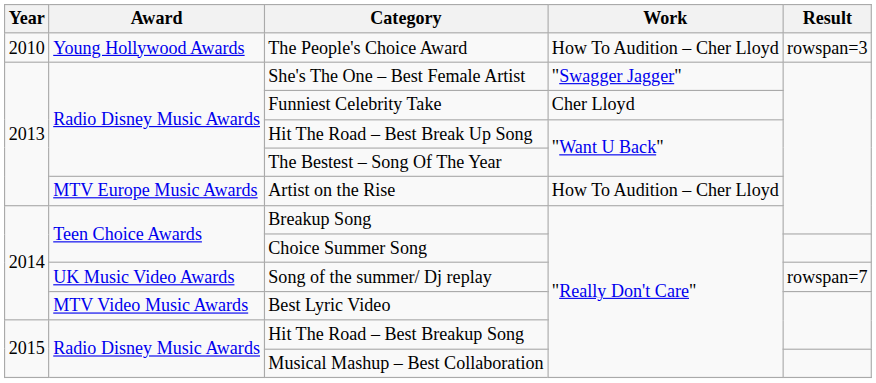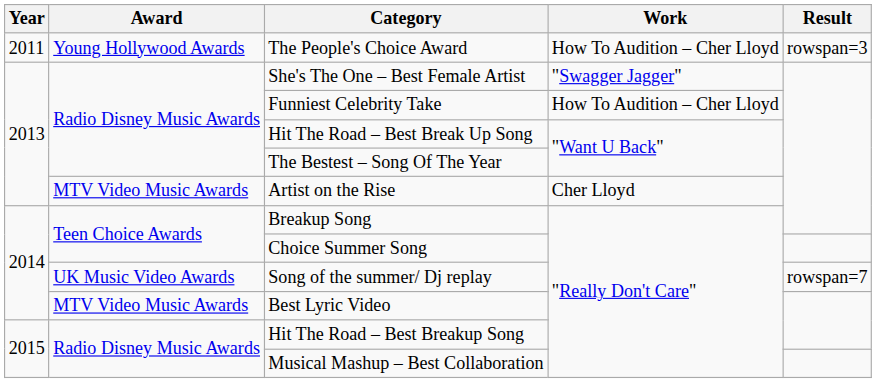The People's Choice Award | Year: 2010 -> 2011
Funniest Celebrity Take | Work: Cher Lloyd -> How To Audition – Cher Lloyd
Artist on the Rise | Award: MTV Europe Music Awards -> MTV Video Music Awards
Artist on the Rise | Work: How To Audition – Cher Lloyd -> Cher Lloyd
